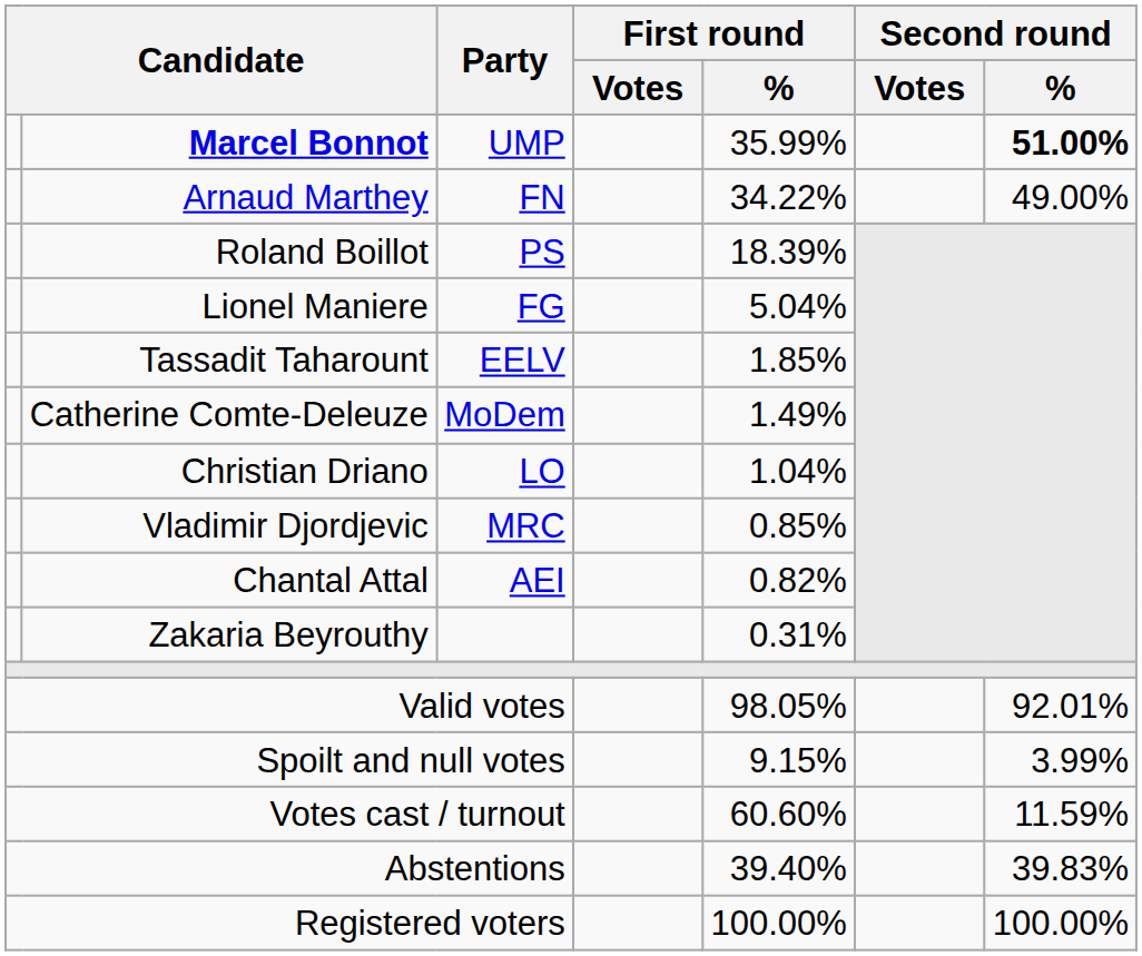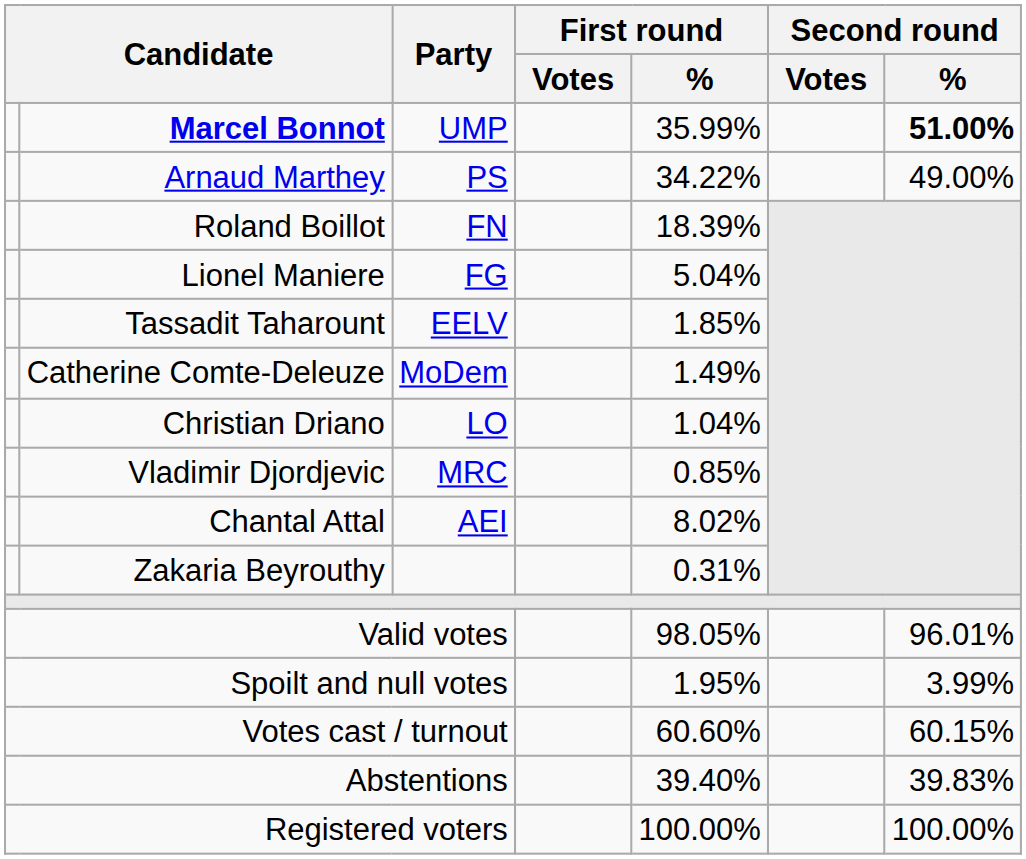Arnaud Marthey | Party: FN -> PS
Roland Boillot | Party: PS -> FN
Chantal Attal | First round / %: 0.82% -> 8.02%
Valid votes | Second round / %: 92.01% -> 96.01%
Spoilt and null votes | First round / %: 9.15% -> 1.95%
Votes cast / turnout | Second round / %: 11.59% -> 60.15%
